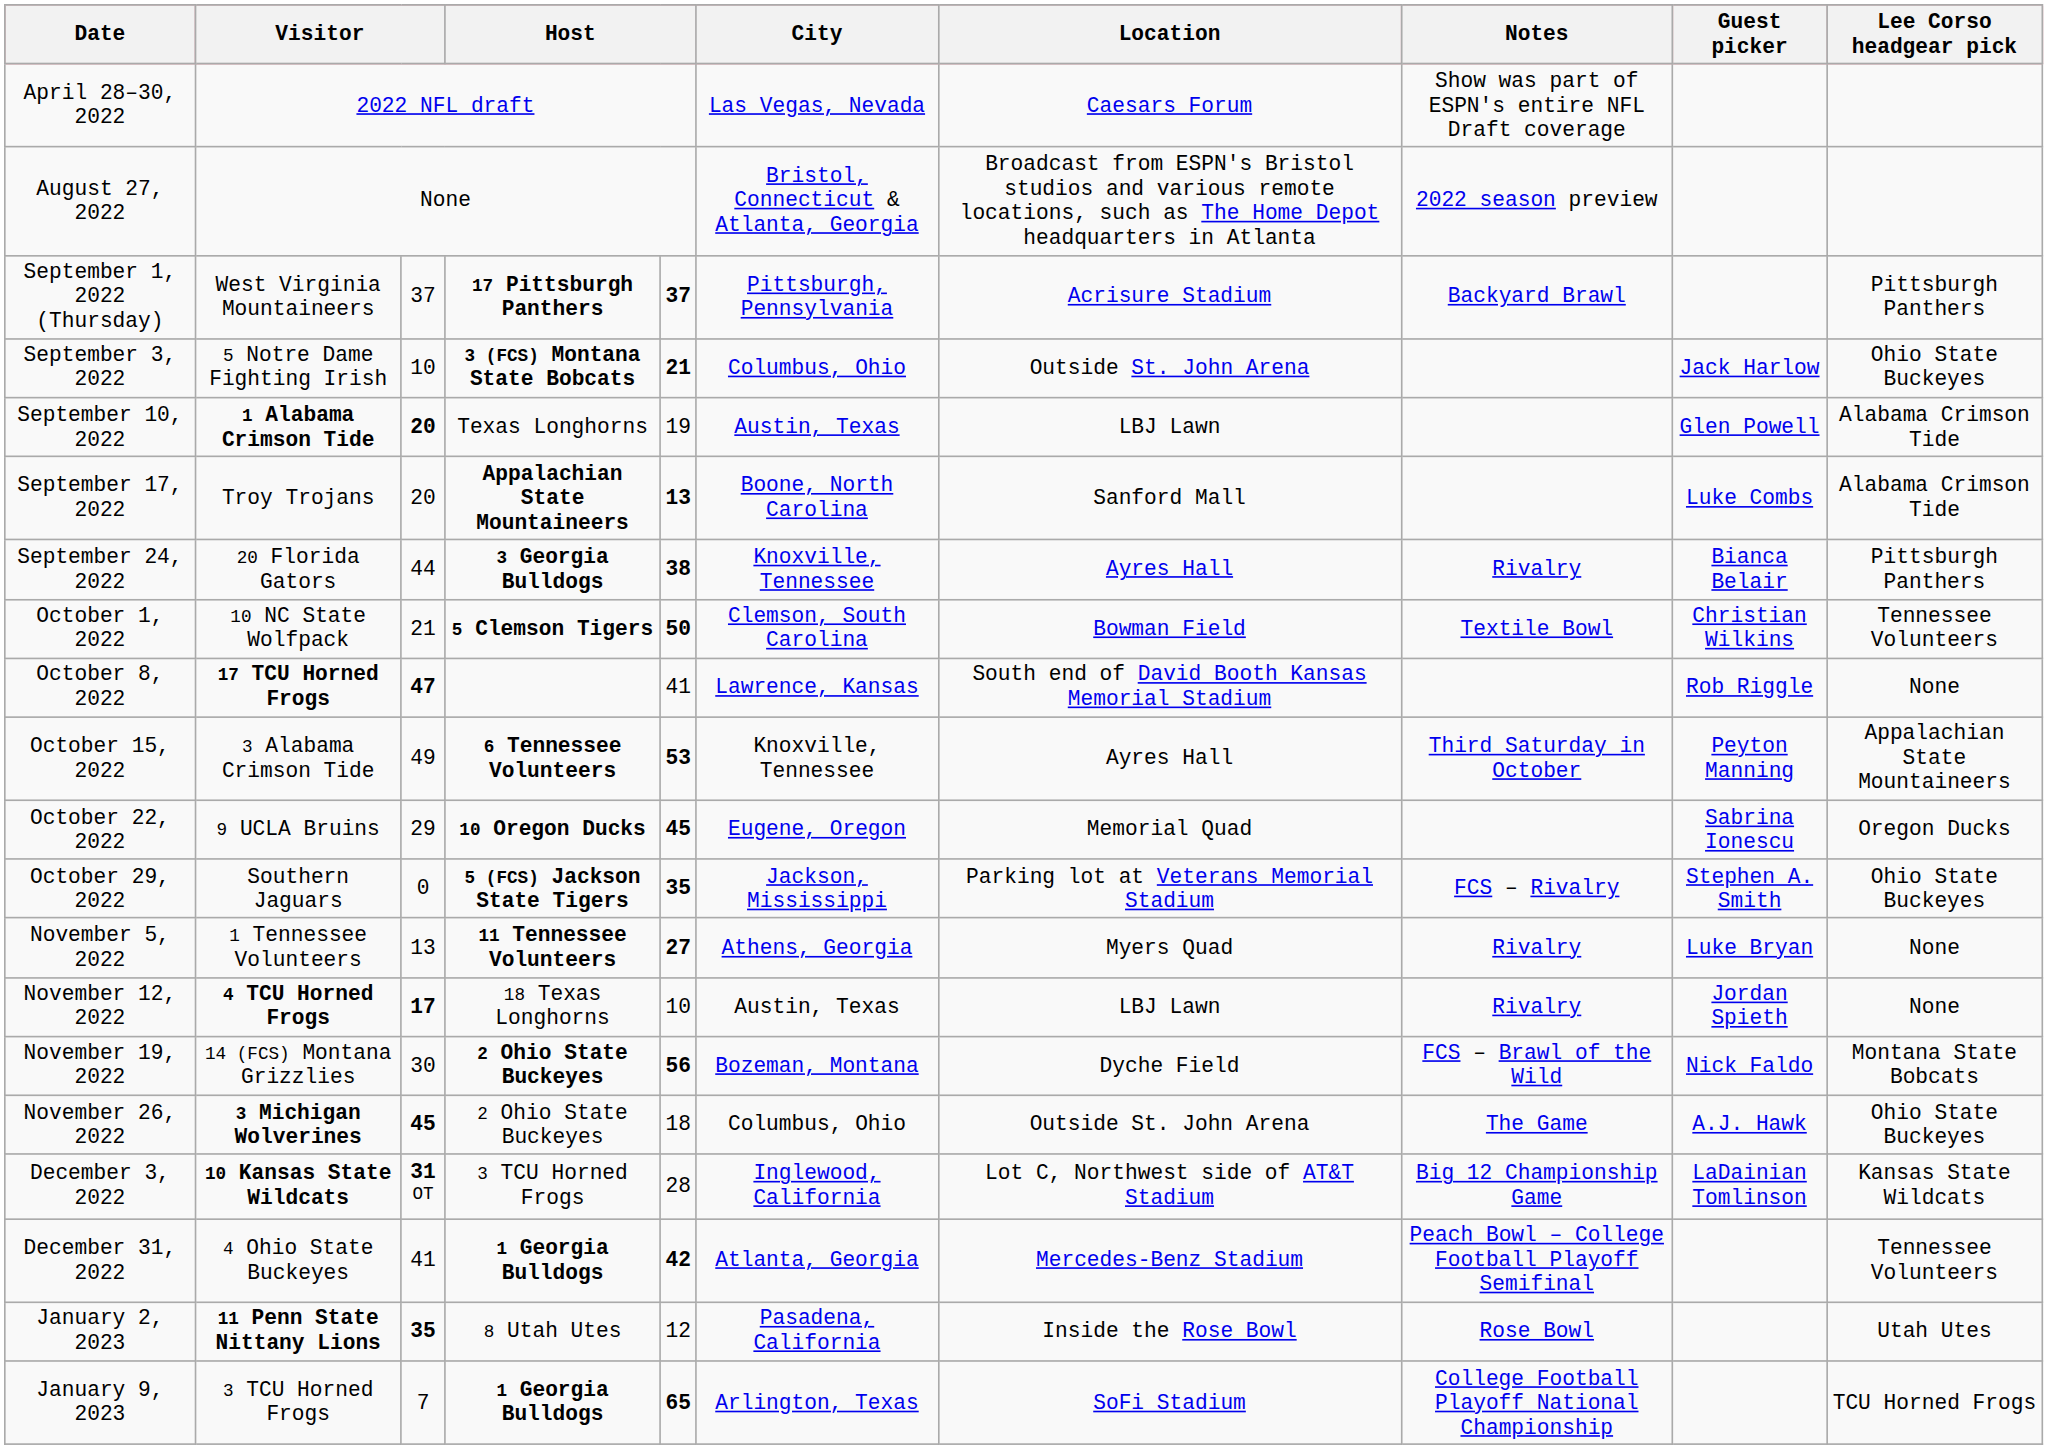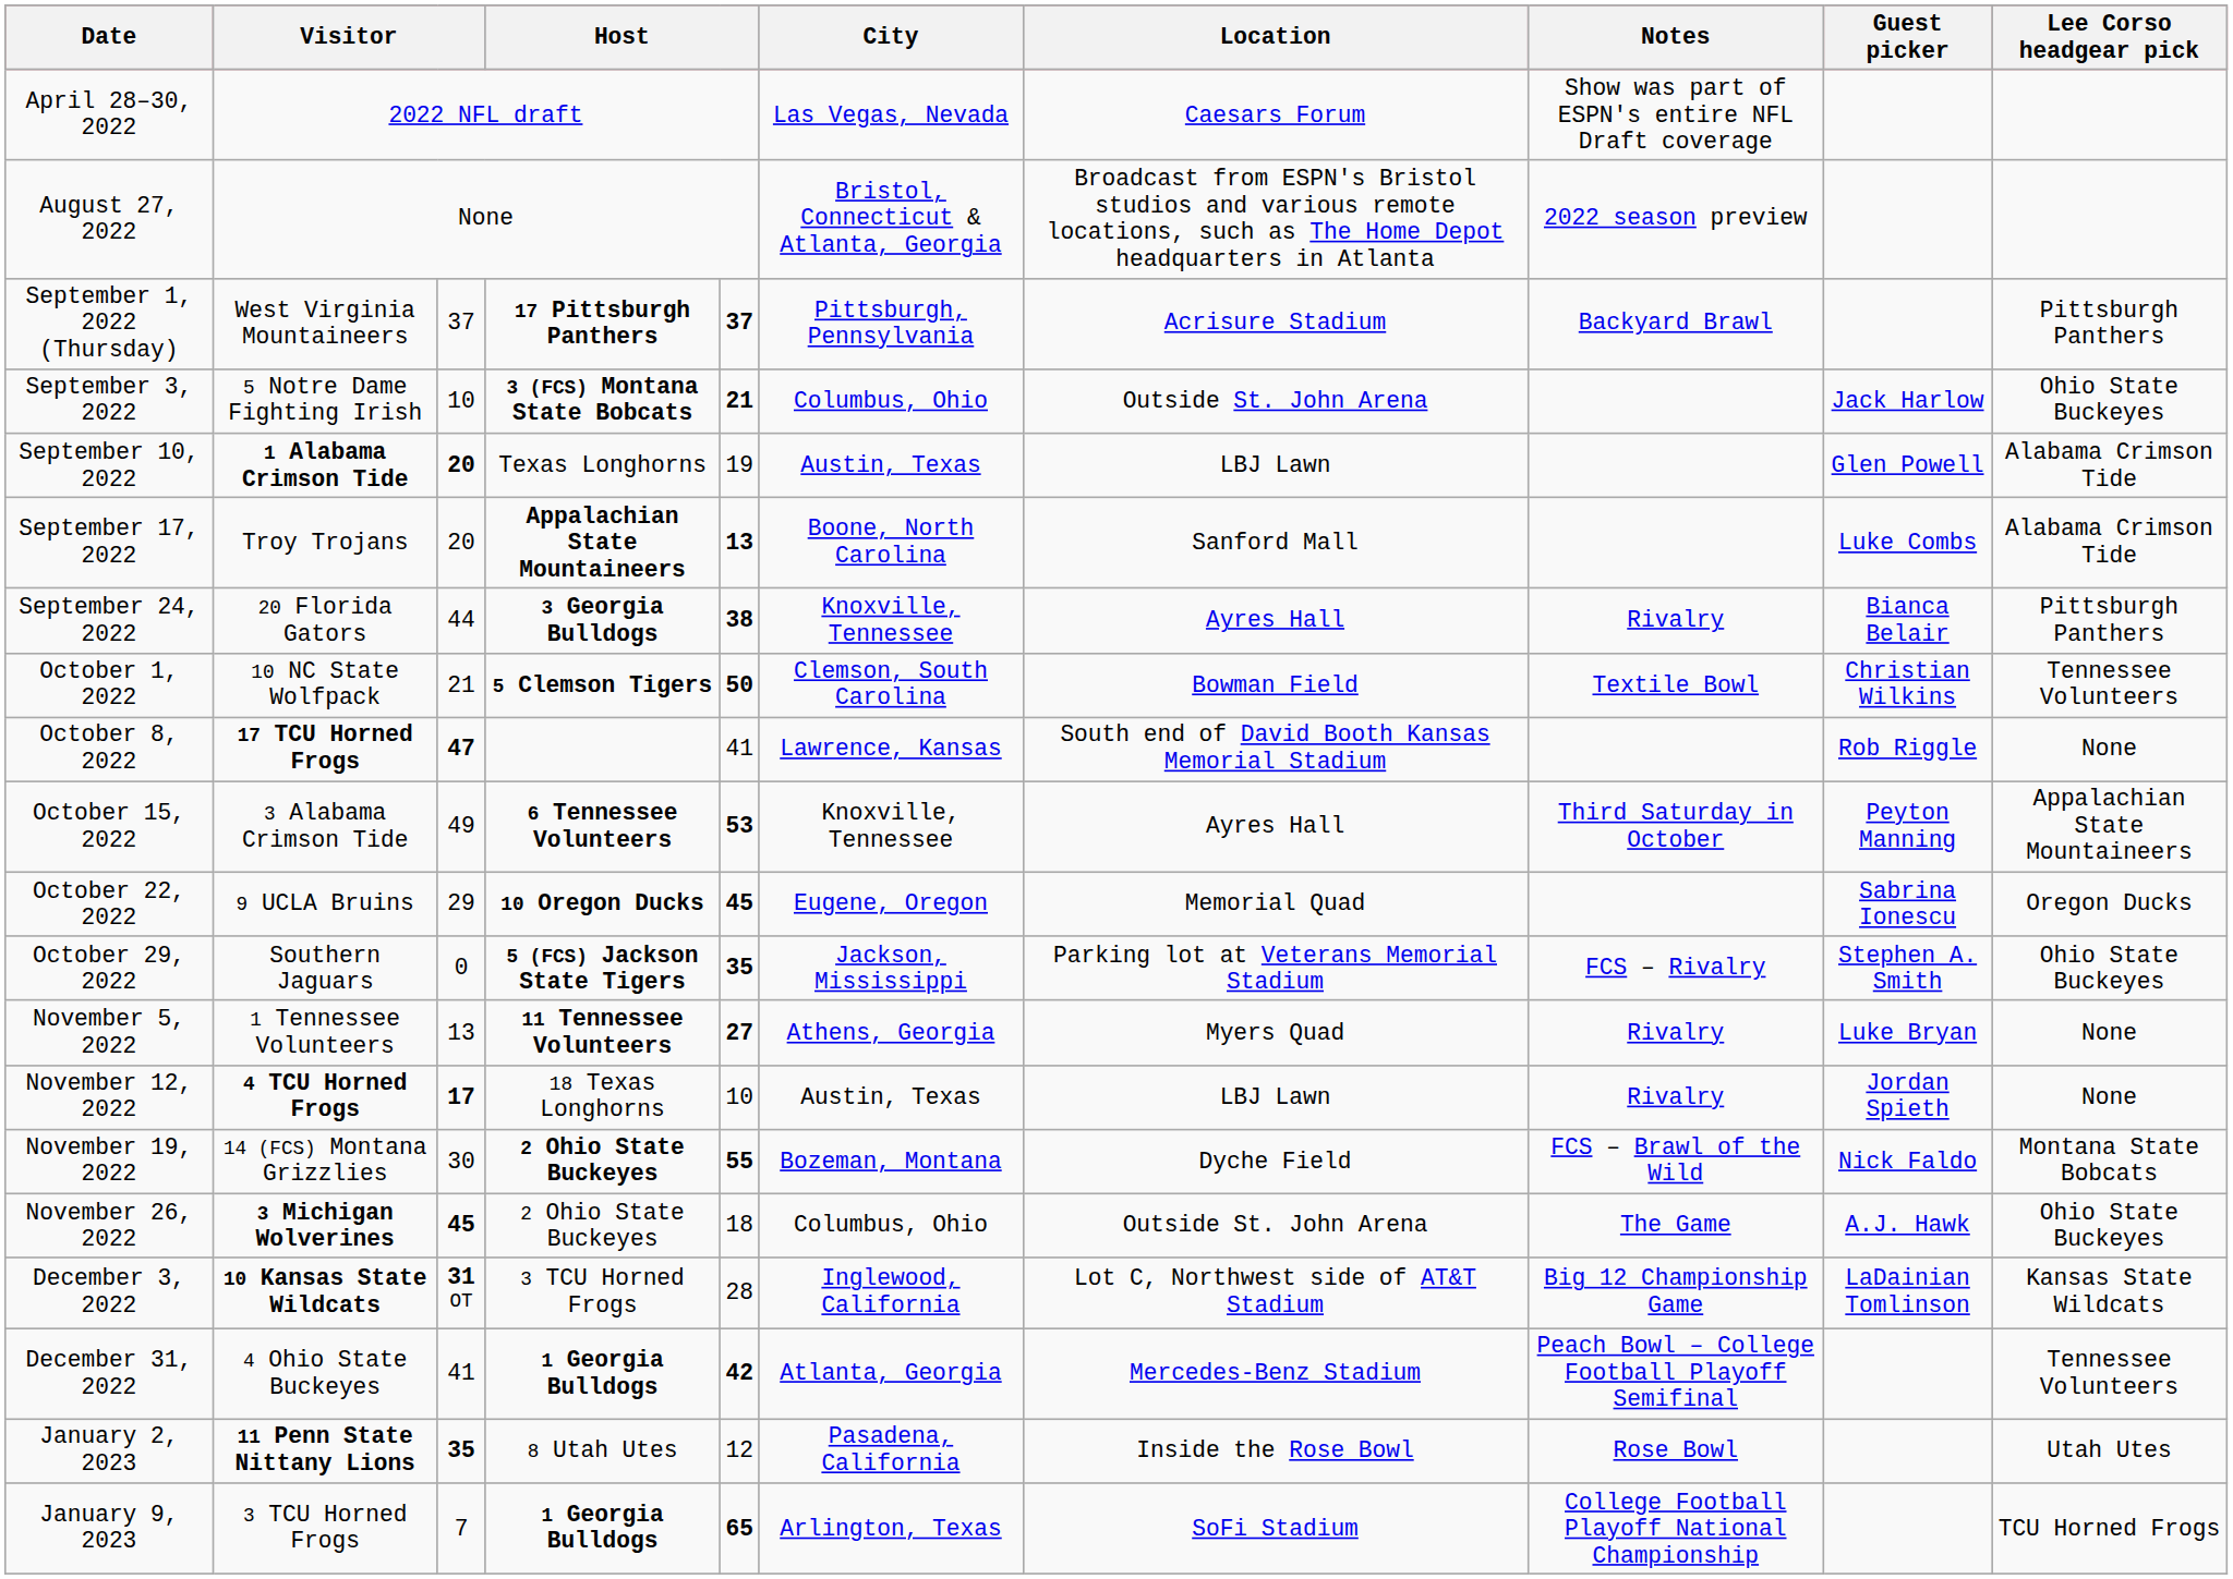November 19, 2022 | column 5: 56 -> 55
